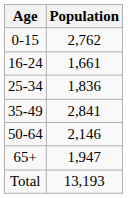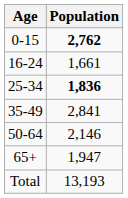0-15 | Population: normal -> bold
25-34 | Population: normal -> bold
